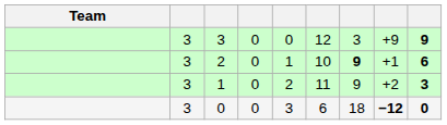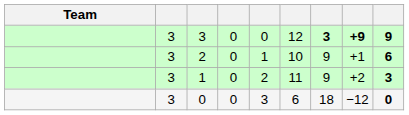row 2 | column 7: normal -> bold
row 2 | column 8: normal -> bold
row 3 | column 7: bold -> normal
row 5 | column 8: bold -> normal
